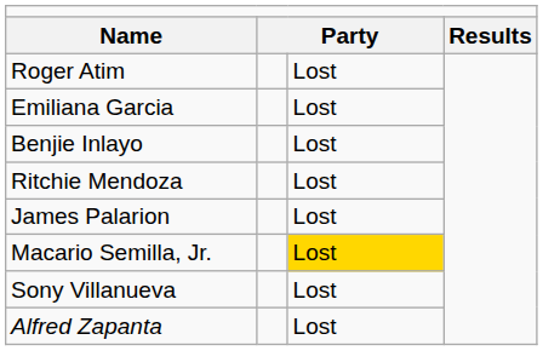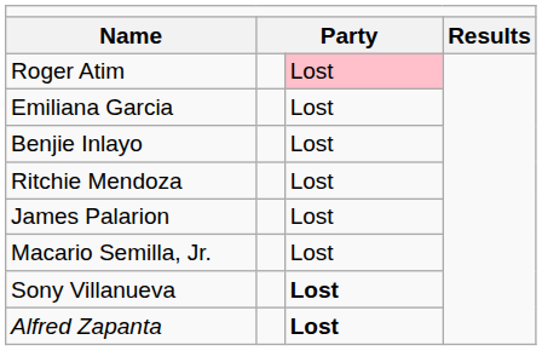Roger Atim | column 3: no background -> pink background
Macario Semilla, Jr. | column 3: gold background -> no background
Sony Villanueva | column 3: normal -> bold
Alfred Zapanta | column 3: normal -> bold
